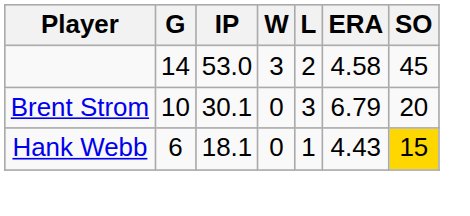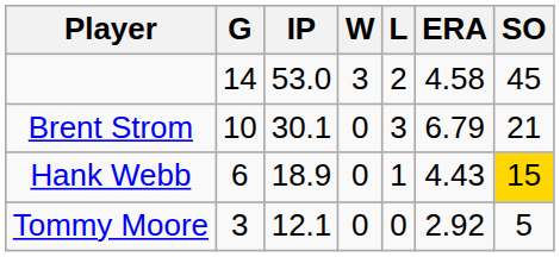Brent Strom | SO: 20 -> 21
Hank Webb | IP: 18.1 -> 18.9
+ row: Tommy Moore | 3 | 12.1 | 0 | 0 | 2.92 | 5
